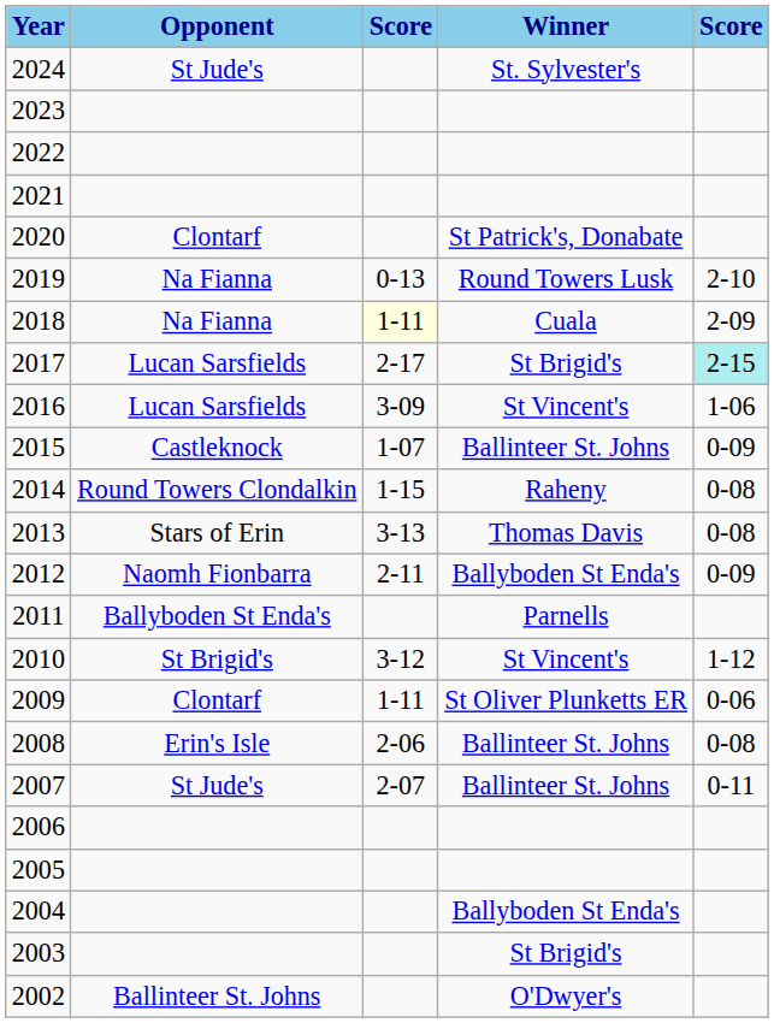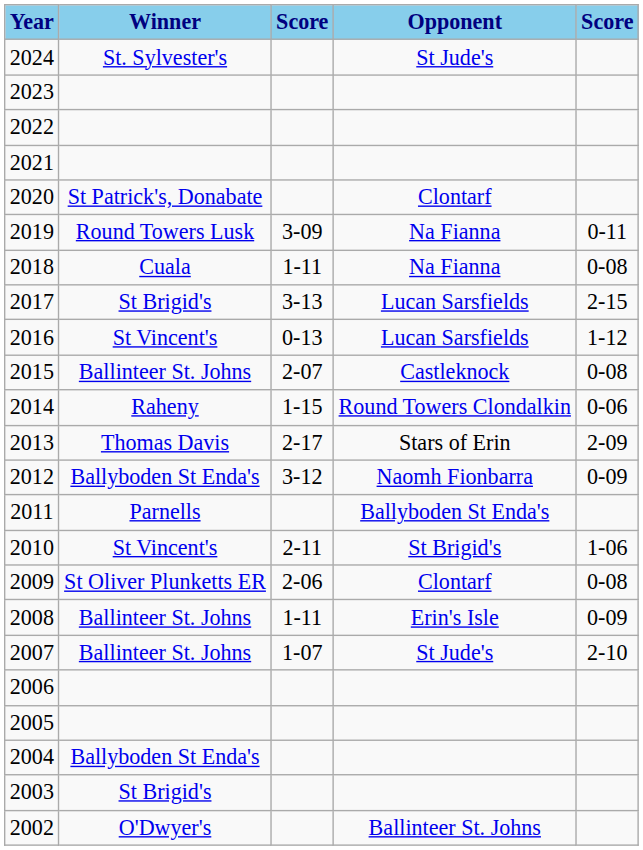columns swapped: Winner <-> Opponent
2019 | column 3: 0-13 -> 3-09
2019 | column 5: 2-10 -> 0-11
2018 | column 3: lightyellow background -> no background
2018 | column 5: 2-09 -> 0-08
2017 | column 3: 2-17 -> 3-13
2017 | column 5: paleturquoise background -> no background
2016 | column 3: 3-09 -> 0-13
2016 | column 5: 1-06 -> 1-12
2015 | column 3: 1-07 -> 2-07
2015 | column 5: 0-09 -> 0-08
2014 | column 5: 0-08 -> 0-06
2013 | column 3: 3-13 -> 2-17
2013 | column 5: 0-08 -> 2-09
2012 | column 3: 2-11 -> 3-12
2010 | column 3: 3-12 -> 2-11
2010 | column 5: 1-12 -> 1-06
2009 | column 3: 1-11 -> 2-06
2009 | column 5: 0-06 -> 0-08
2008 | column 3: 2-06 -> 1-11
2008 | column 5: 0-08 -> 0-09
2007 | column 3: 2-07 -> 1-07
2007 | column 5: 0-11 -> 2-10
